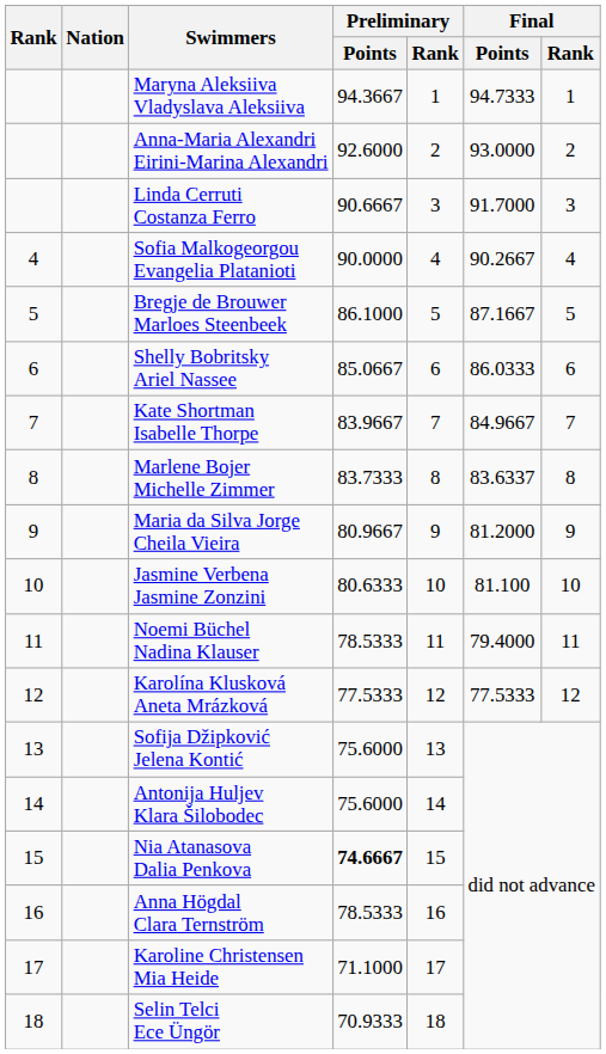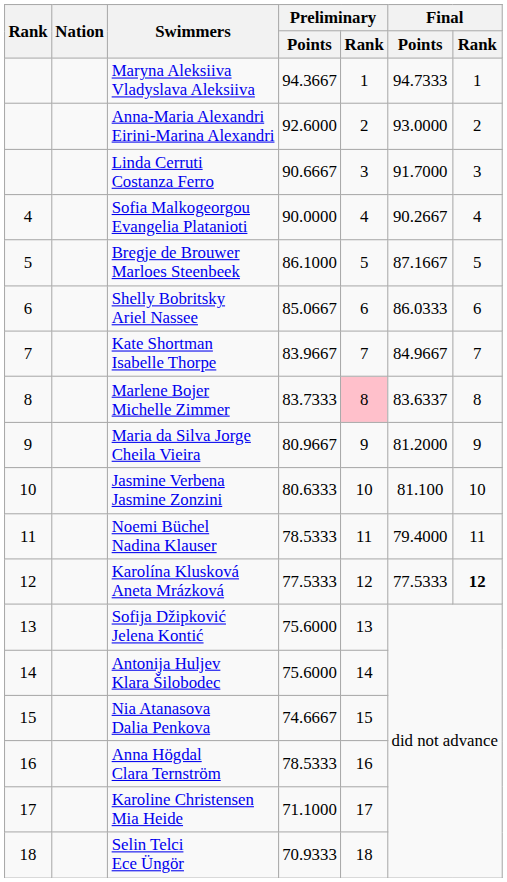Marlene Bojer Michelle Zimmer | Preliminary / Rank: no background -> pink background
Karolína Klusková Aneta Mrázková | Final / Rank: normal -> bold
Nia Atanasova Dalia Penkova | Preliminary / Points: bold -> normal
